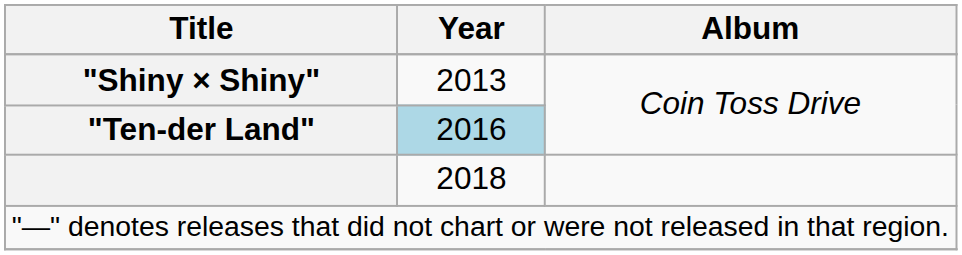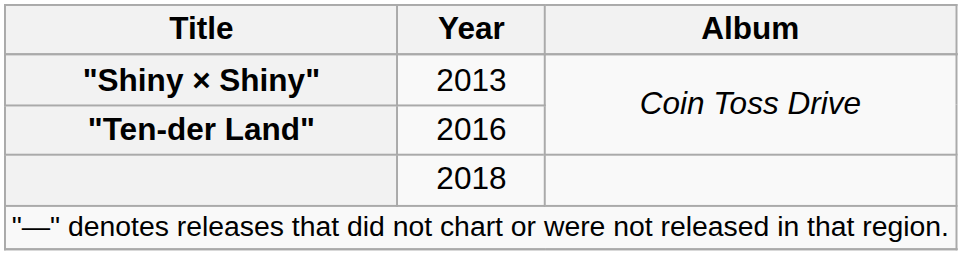"Ten-der Land" | Year: lightblue background -> no background
